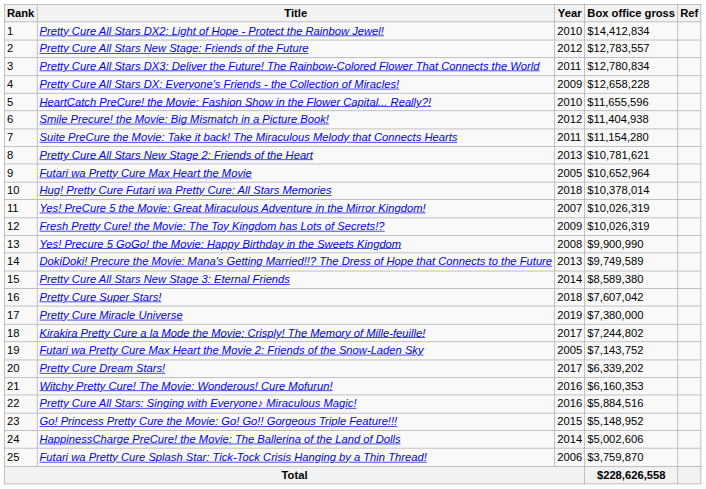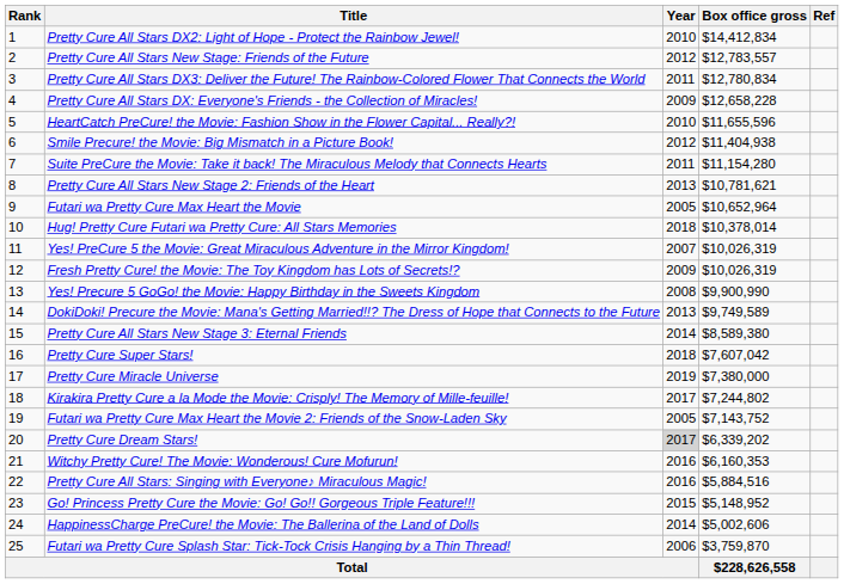Pretty Cure Dream Stars! | Year: no background -> lightgrey background
